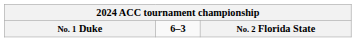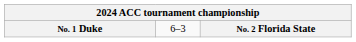No. 1 Duke | column 2: bold -> normal
